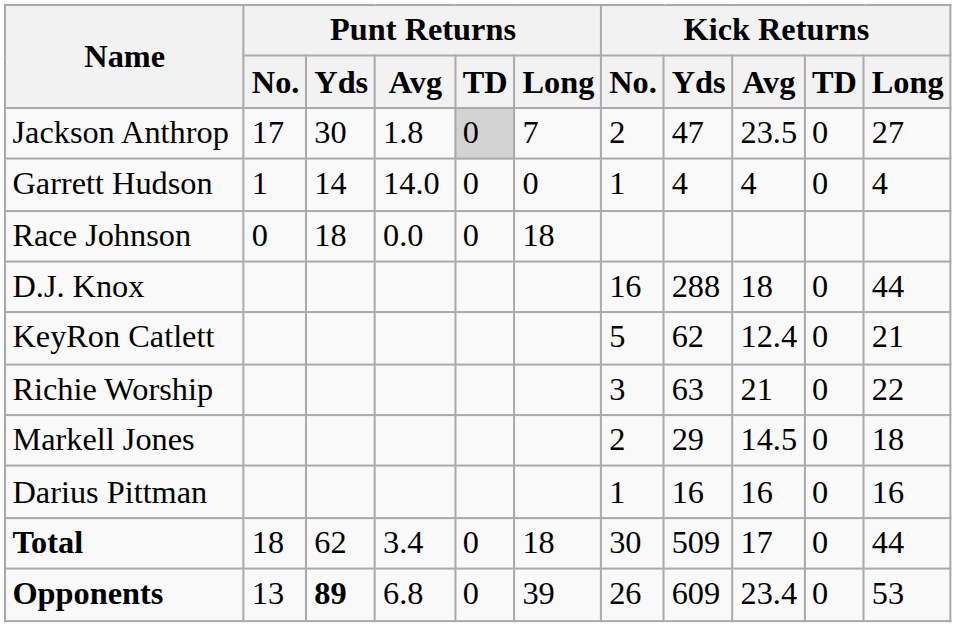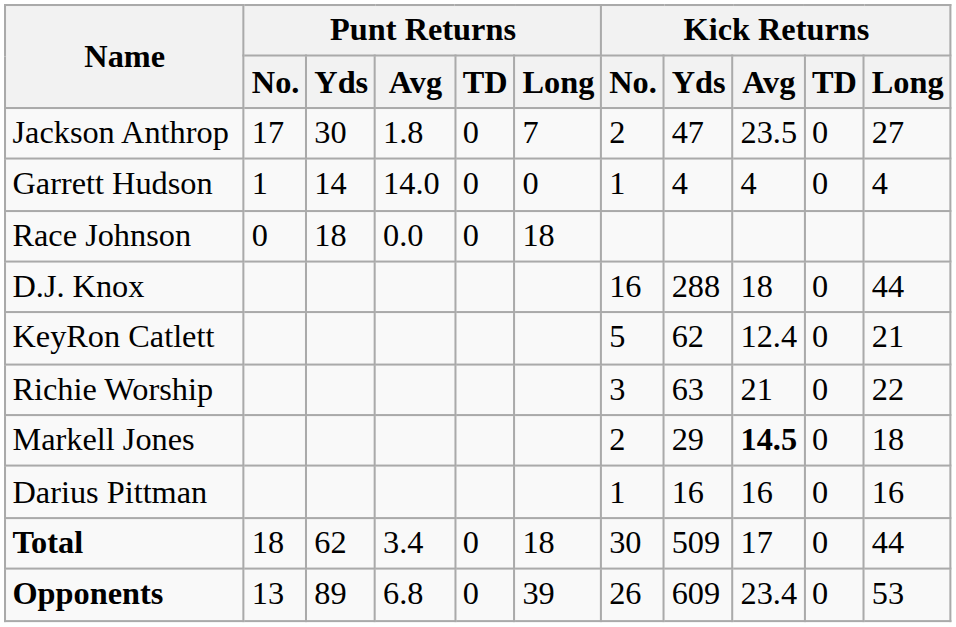Jackson Anthrop | Punt Returns / TD: lightgrey background -> no background
Markell Jones | Kick Returns / Avg: normal -> bold
Opponents | Punt Returns / Yds: bold -> normal
